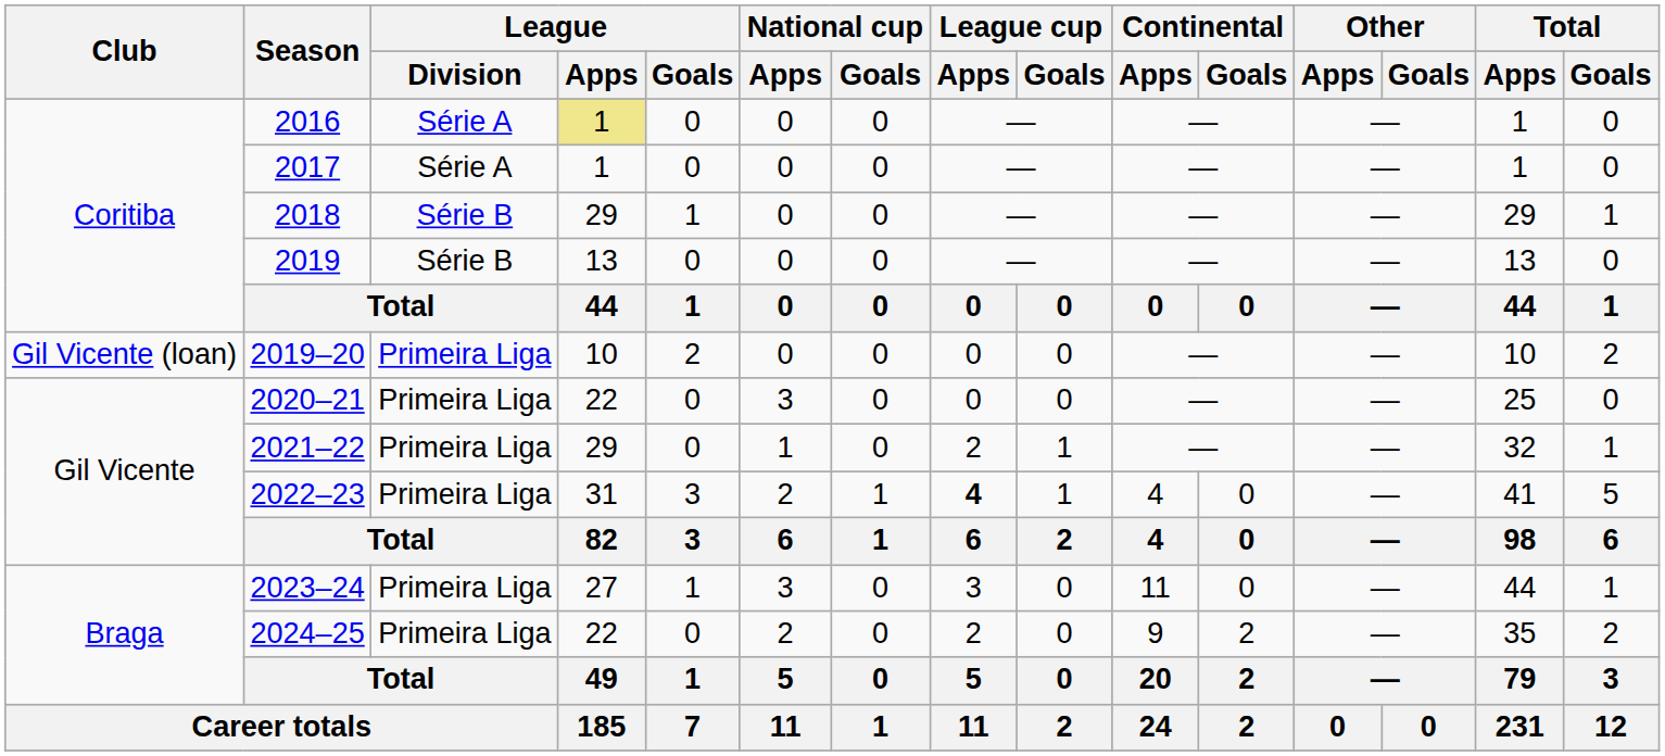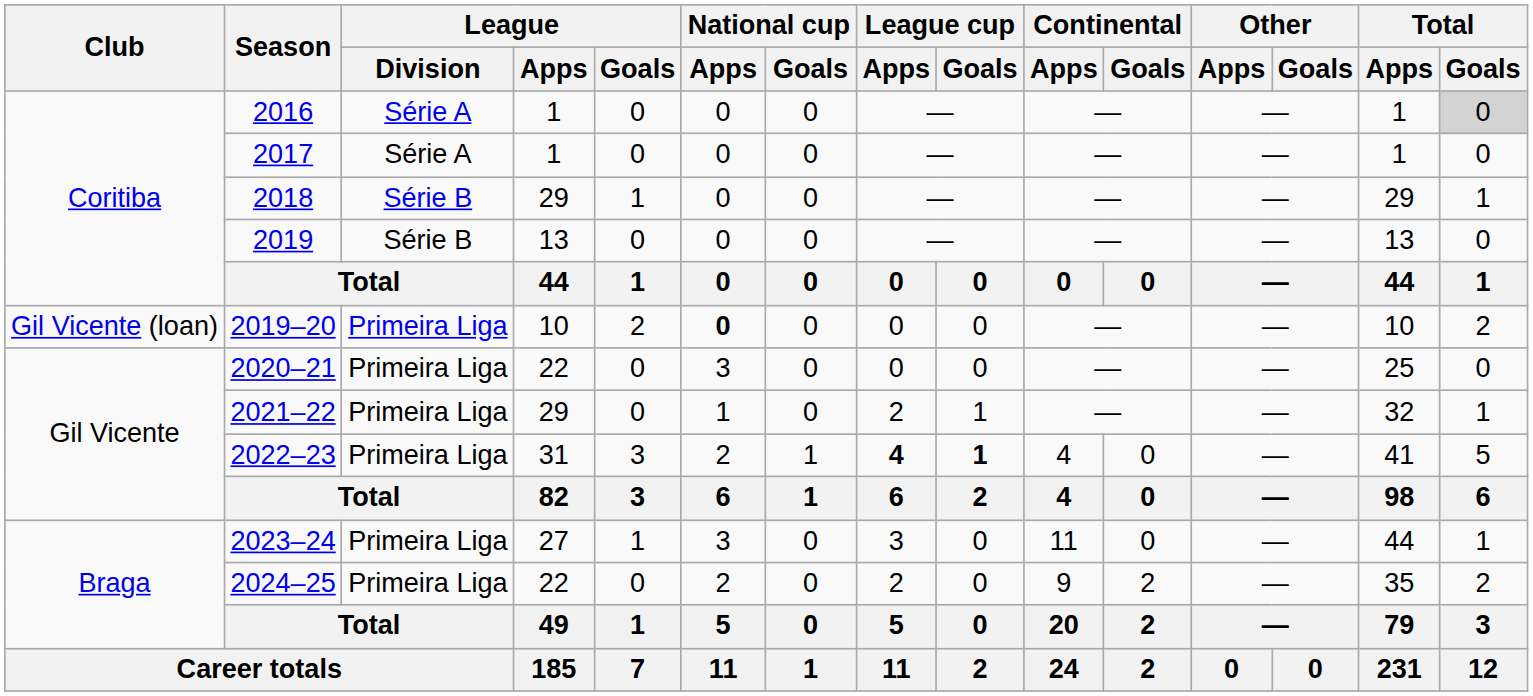2016 | League / Apps: khaki background -> no background
2016 | Total / Goals: no background -> lightgrey background
2019–20 | National cup / Apps: normal -> bold
2022–23 | League cup / Goals: normal -> bold
